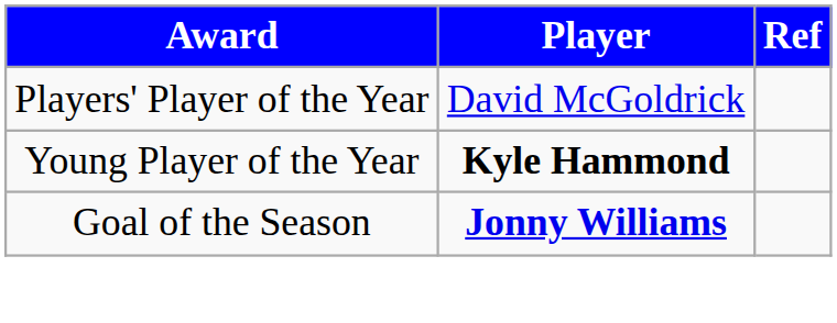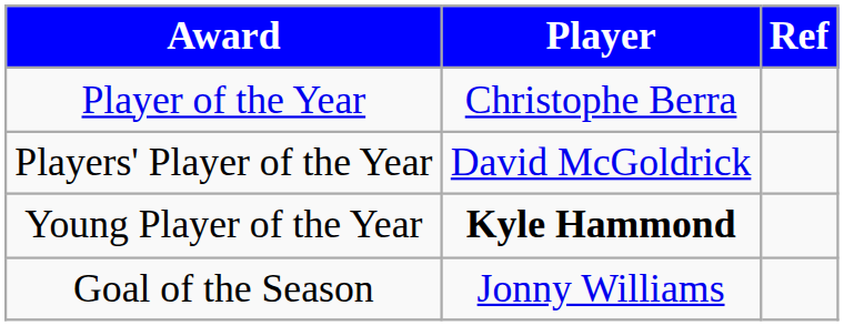+ row: Player of the Year | Christophe Berra
Goal of the Season | Player: bold -> normal
